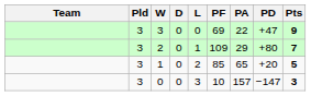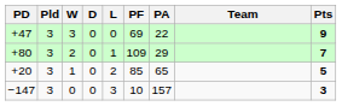columns swapped: Team <-> PD
